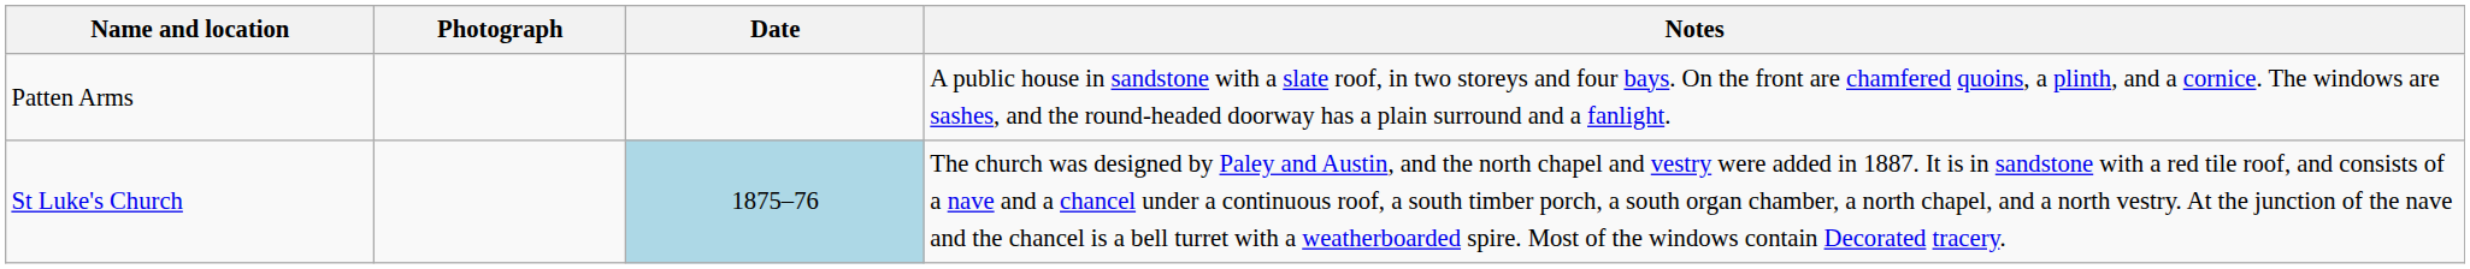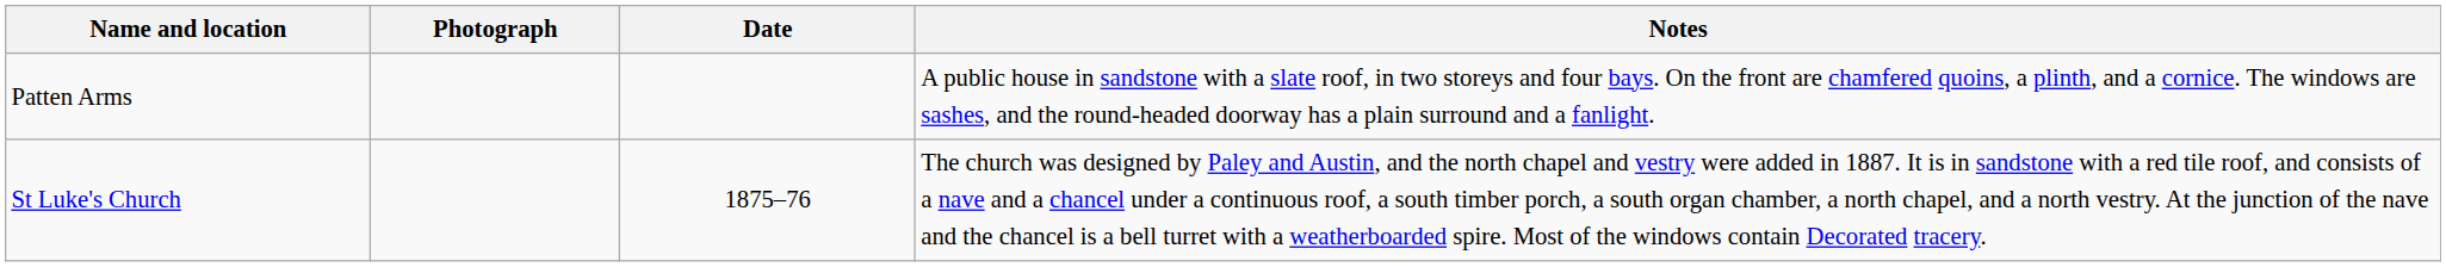St Luke's Church | Date: lightblue background -> no background
